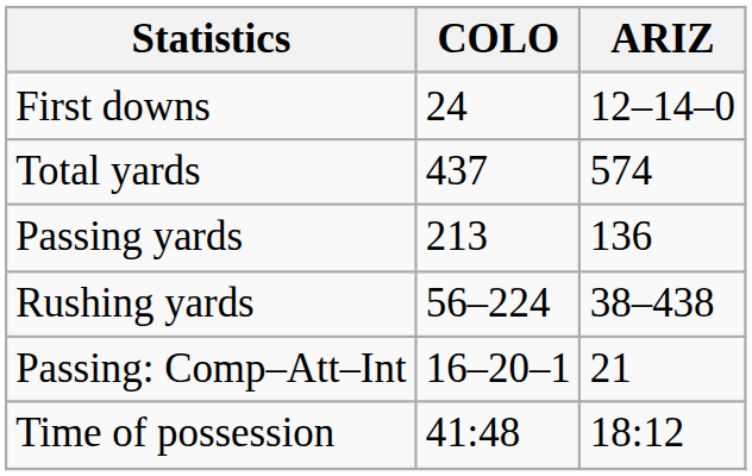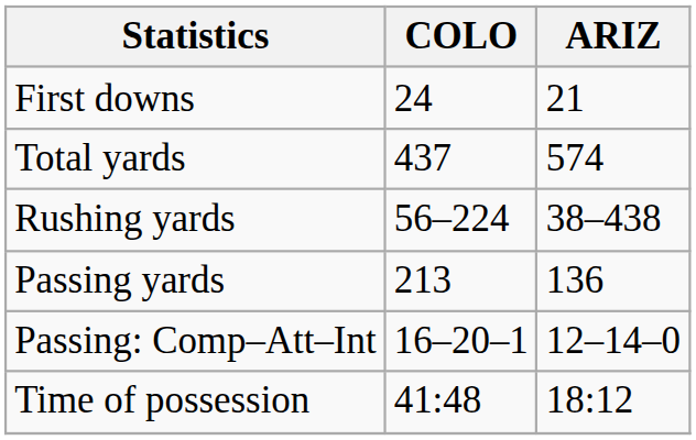First downs | ARIZ: 12–14–0 -> 21
rows swapped: Rushing yards <-> Passing yards
Passing: Comp–Att–Int | ARIZ: 21 -> 12–14–0
